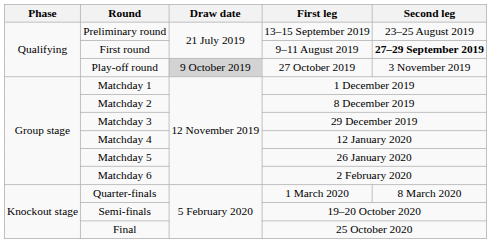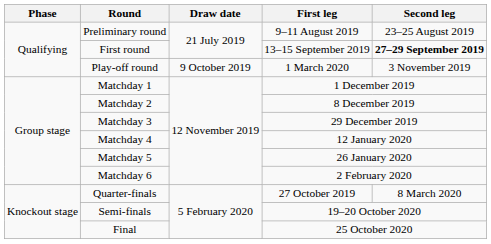Preliminary round | First leg: 13–15 September 2019 -> 9–11 August 2019
First round | First leg: 9–11 August 2019 -> 13–15 September 2019
Play-off round | Draw date: lightgrey background -> no background
Play-off round | First leg: 27 October 2019 -> 1 March 2020
Quarter-finals | First leg: 1 March 2020 -> 27 October 2019
